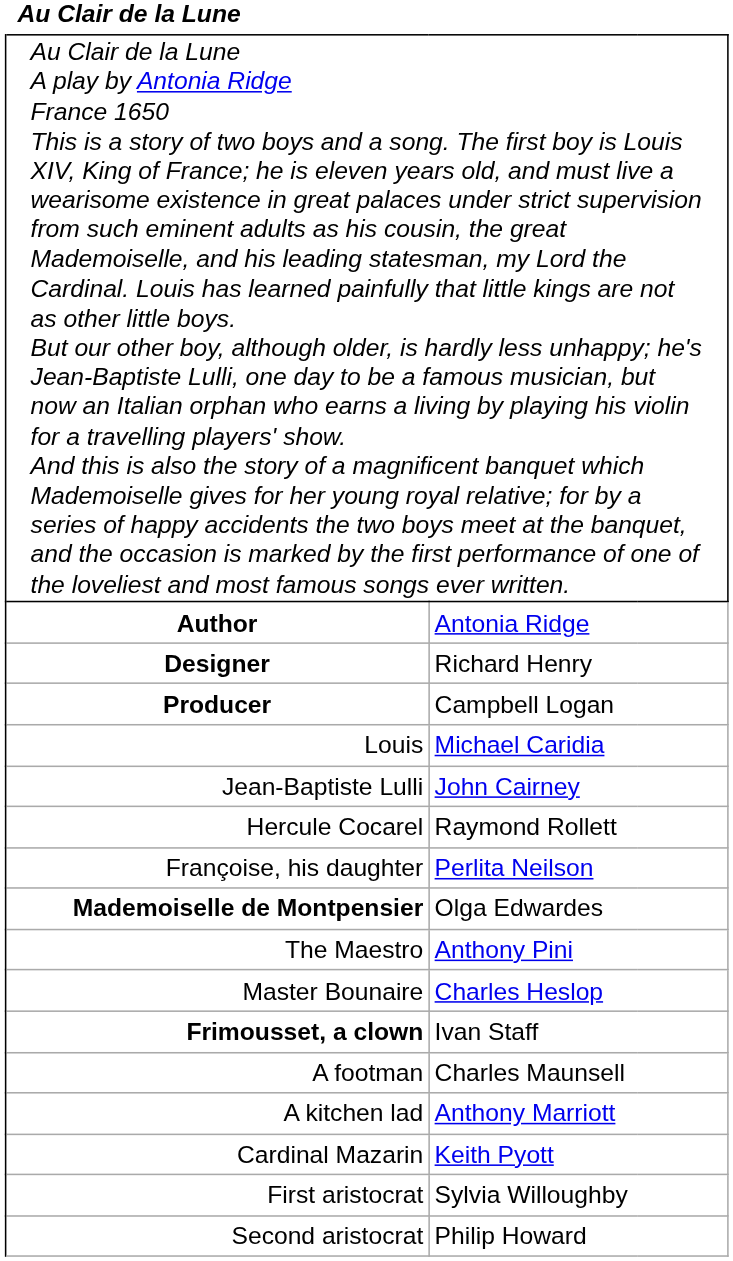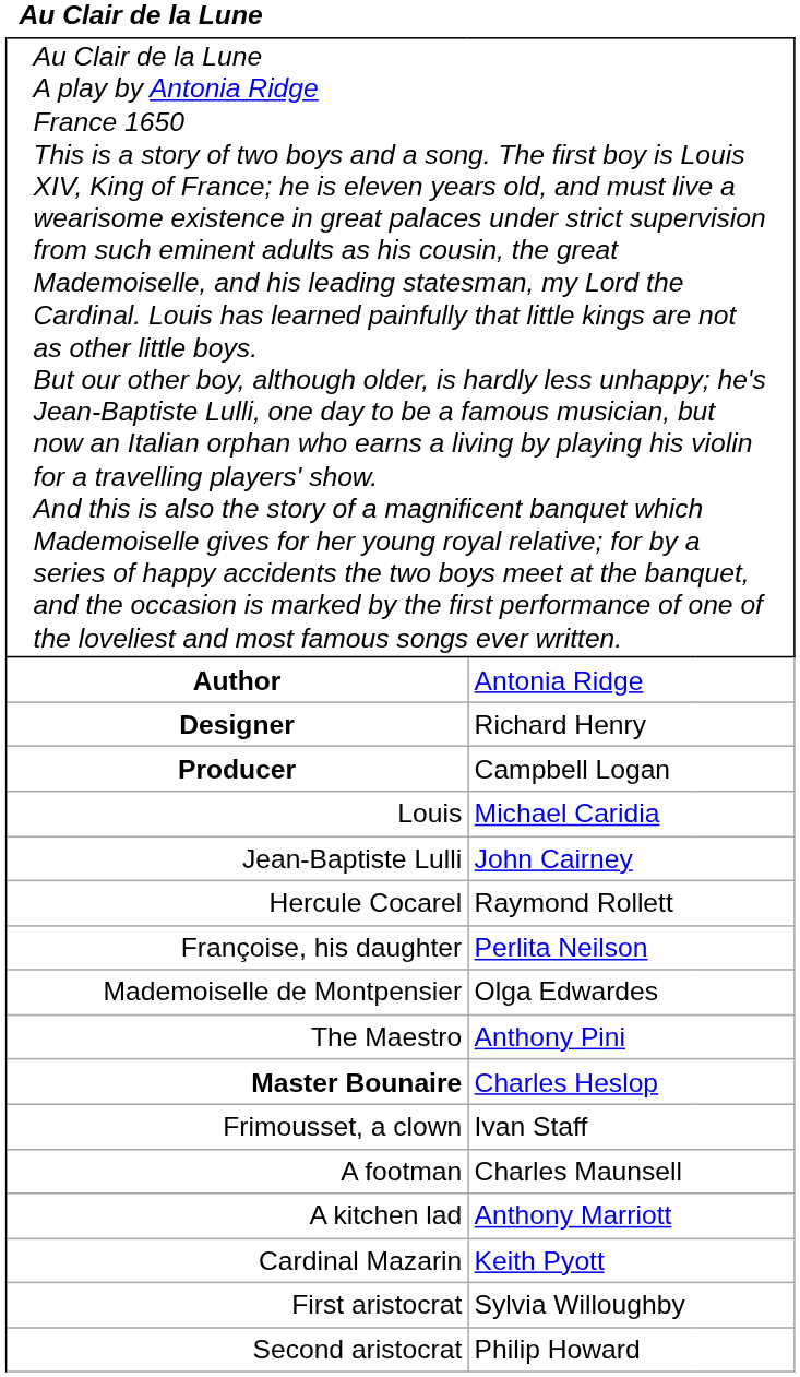Mademoiselle de Montpensier | column 2: bold -> normal
Master Bounaire | column 2: normal -> bold
Frimousset, a clown | column 2: bold -> normal
